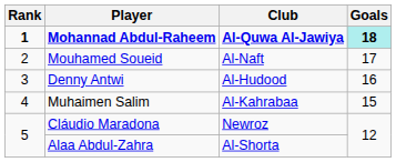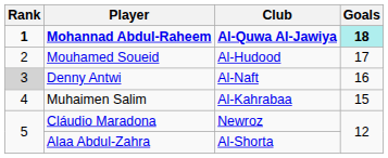Mouhamed Soueid | Club: Al-Naft -> Al-Hudood
Denny Antwi | Rank: no background -> lightgrey background
Denny Antwi | Club: Al-Hudood -> Al-Naft
